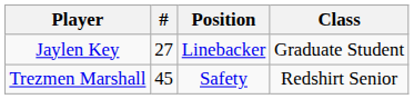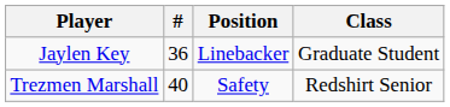Jaylen Key | #: 27 -> 36
Trezmen Marshall | #: 45 -> 40
